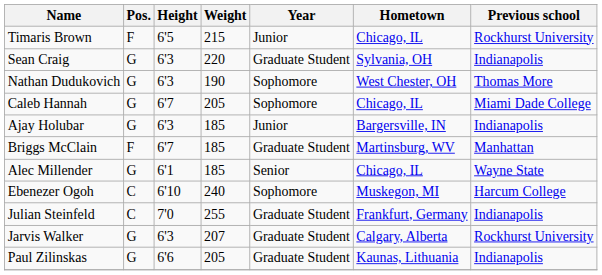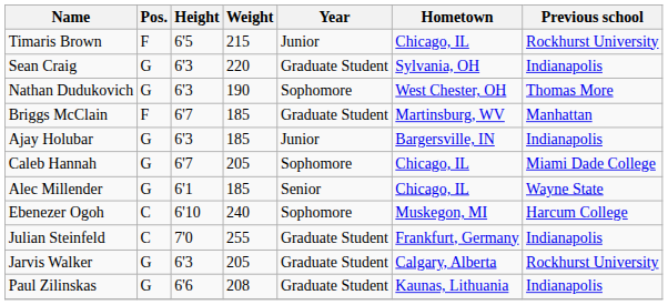rows swapped: Caleb Hannah <-> Briggs McClain
Jarvis Walker | Weight: 207 -> 205
Paul Zilinskas | Weight: 205 -> 208
